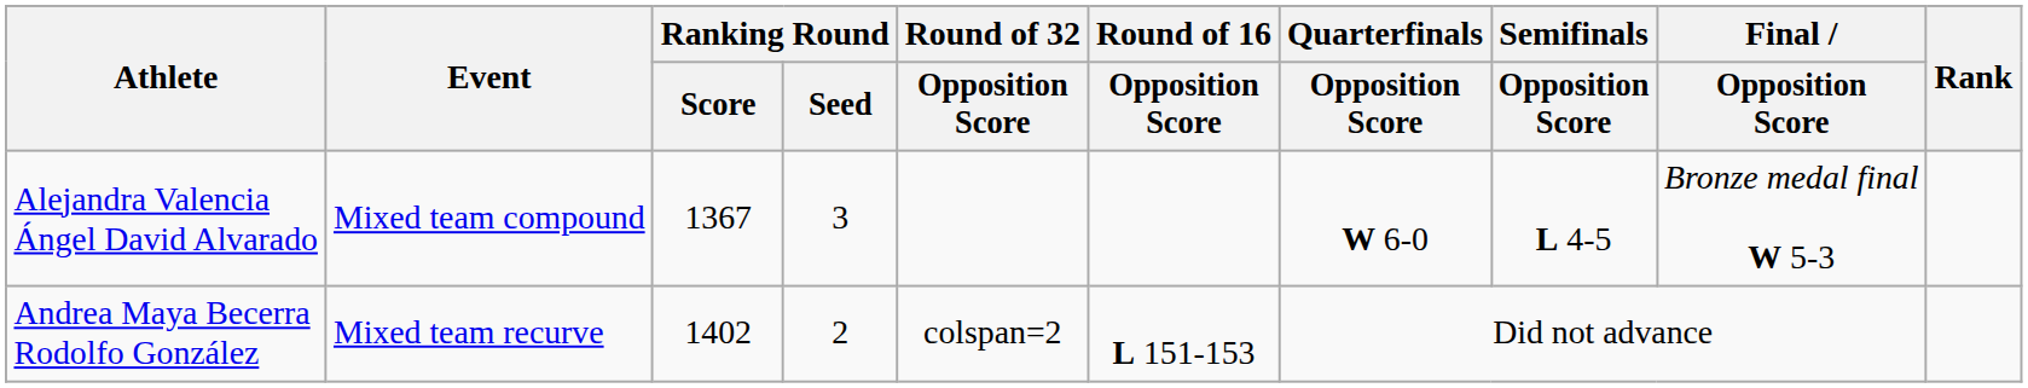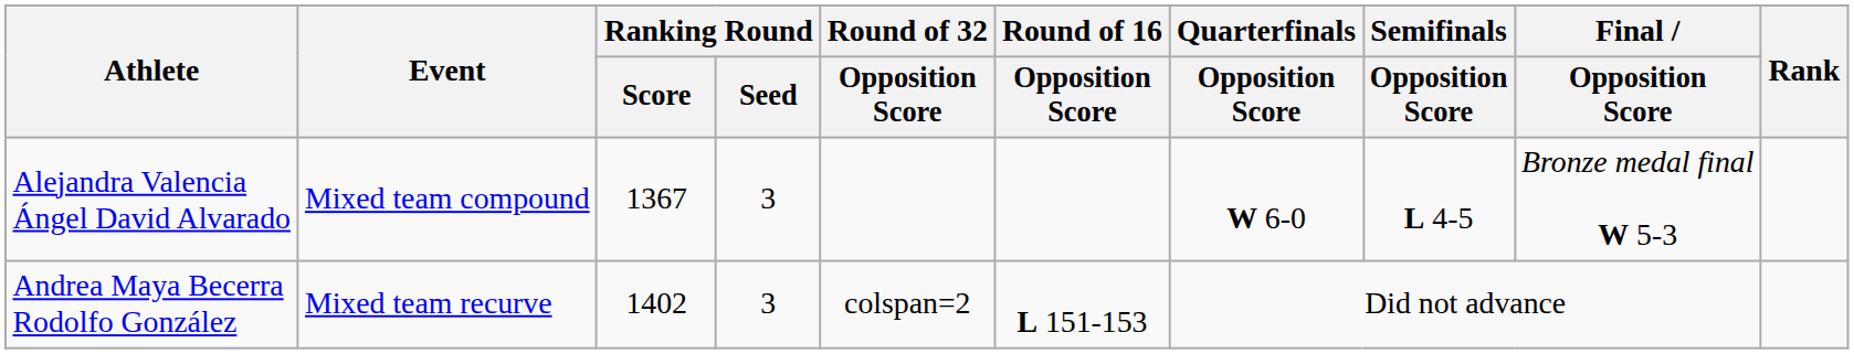Andrea Maya Becerra Rodolfo González | Ranking Round / Seed: 2 -> 3
